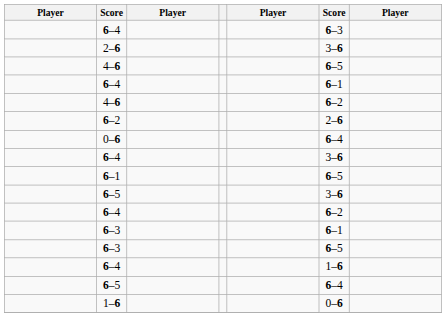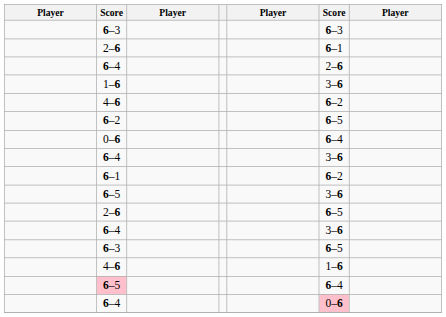row 2 | column 2: 6–4 -> 6–3
row 3 | column 6: 3–6 -> 6–1
row 4 | column 2: 4–6 -> 6–4
row 4 | column 6: 6–5 -> 2–6
row 5 | column 2: 6–4 -> 1–6
row 5 | column 6: 6–1 -> 3–6
row 7 | column 6: 2–6 -> 6–5
row 10 | column 6: 6–5 -> 6–2
row 12 | column 2: 6–4 -> 2–6
row 12 | column 6: 6–2 -> 6–5
row 13 | column 2: 6–3 -> 6–4
row 13 | column 6: 6–1 -> 3–6
row 15 | column 2: 6–4 -> 4–6
row 16 | column 2: no background -> pink background
row 17 | column 2: 1–6 -> 6–4
row 17 | column 6: no background -> pink background
